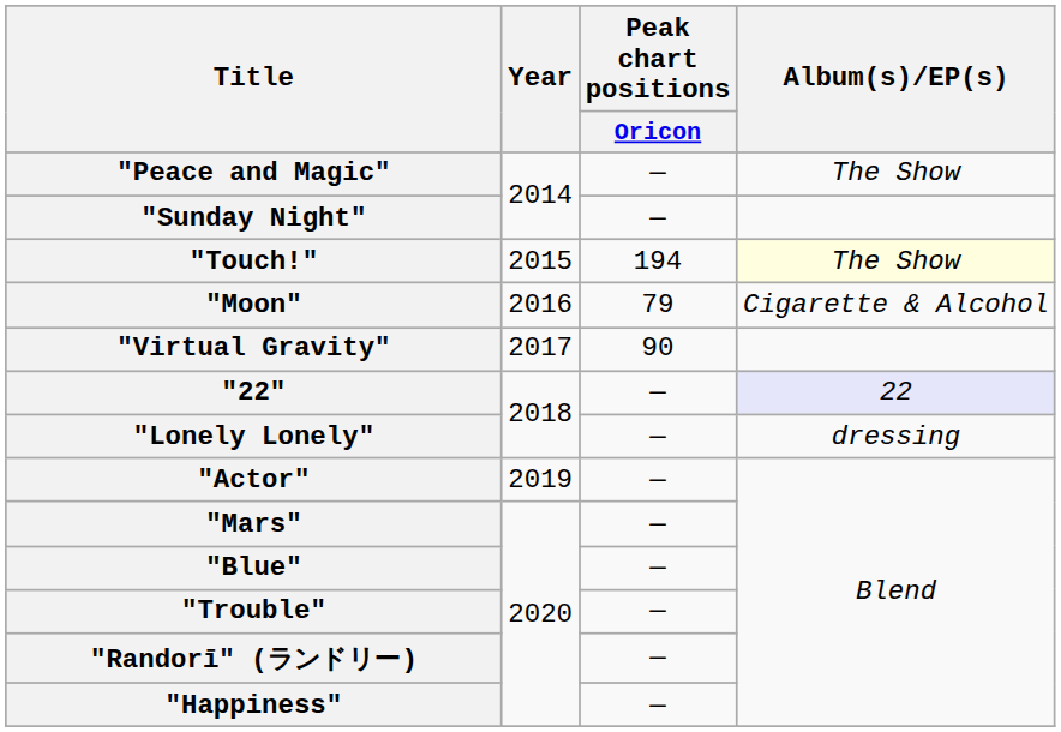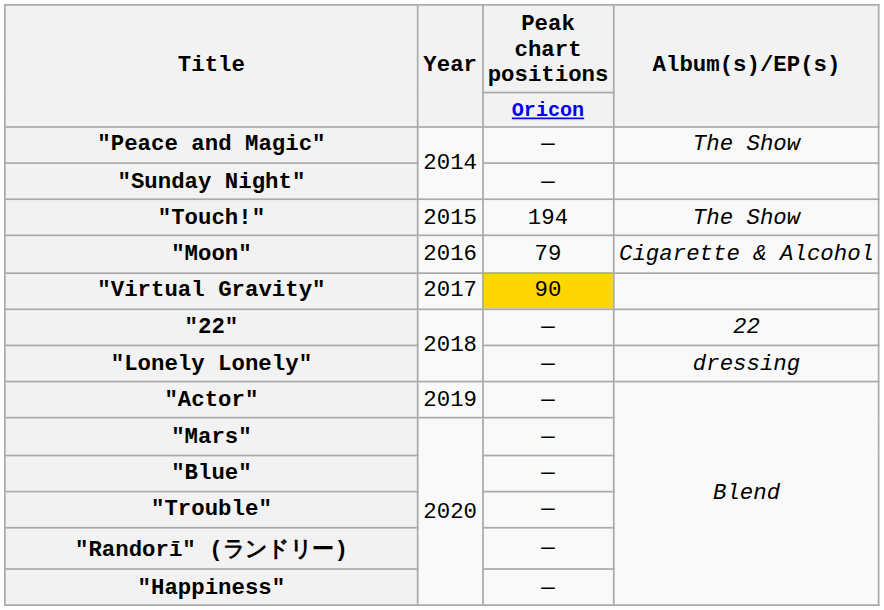"Touch!" | Album(s)/EP(s): lightyellow background -> no background
"Virtual Gravity" | Peak chart positions / Oricon: no background -> gold background
"22" | Album(s)/EP(s): lavender background -> no background
